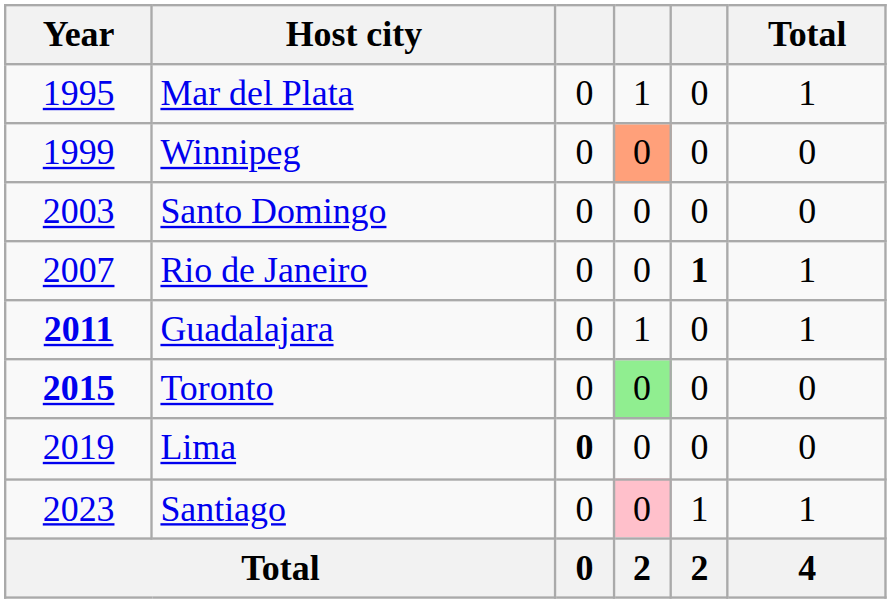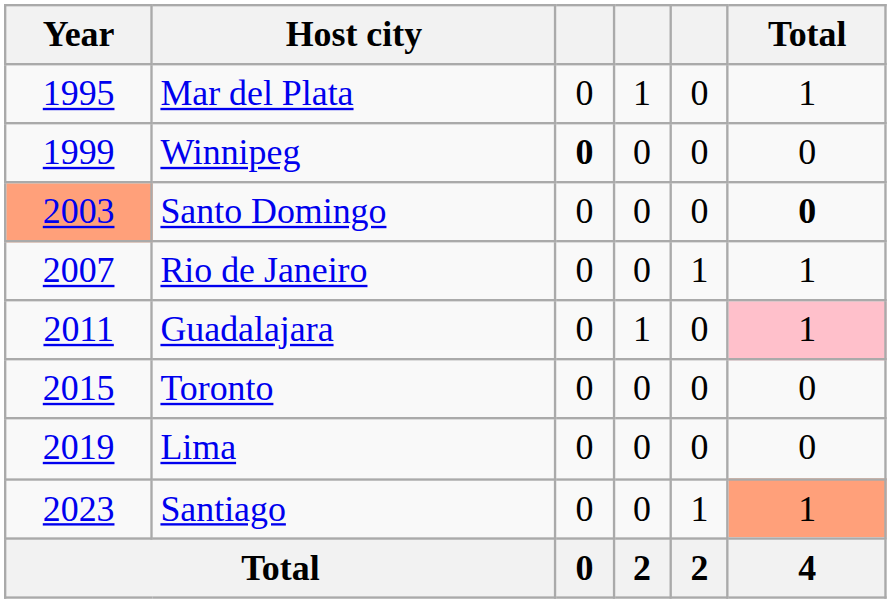Winnipeg | column 3: normal -> bold
Winnipeg | column 4: lightsalmon background -> no background
Santo Domingo | Year: no background -> lightsalmon background
Santo Domingo | Total: normal -> bold
Rio de Janeiro | column 5: bold -> normal
Guadalajara | Year: bold -> normal
Guadalajara | Total: no background -> pink background
Toronto | Year: bold -> normal
Toronto | column 4: lightgreen background -> no background
Lima | column 3: bold -> normal
Santiago | column 4: pink background -> no background
Santiago | Total: no background -> lightsalmon background
